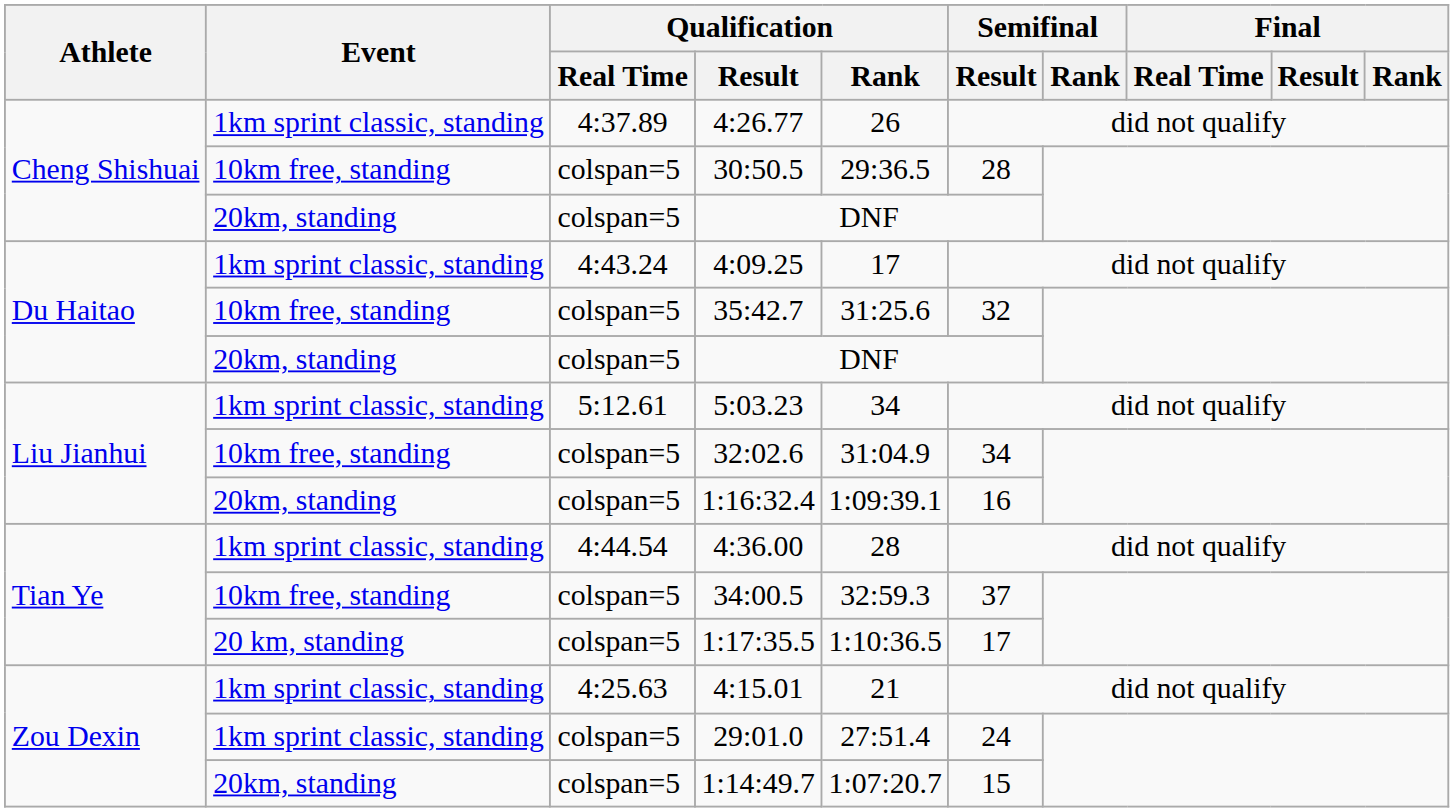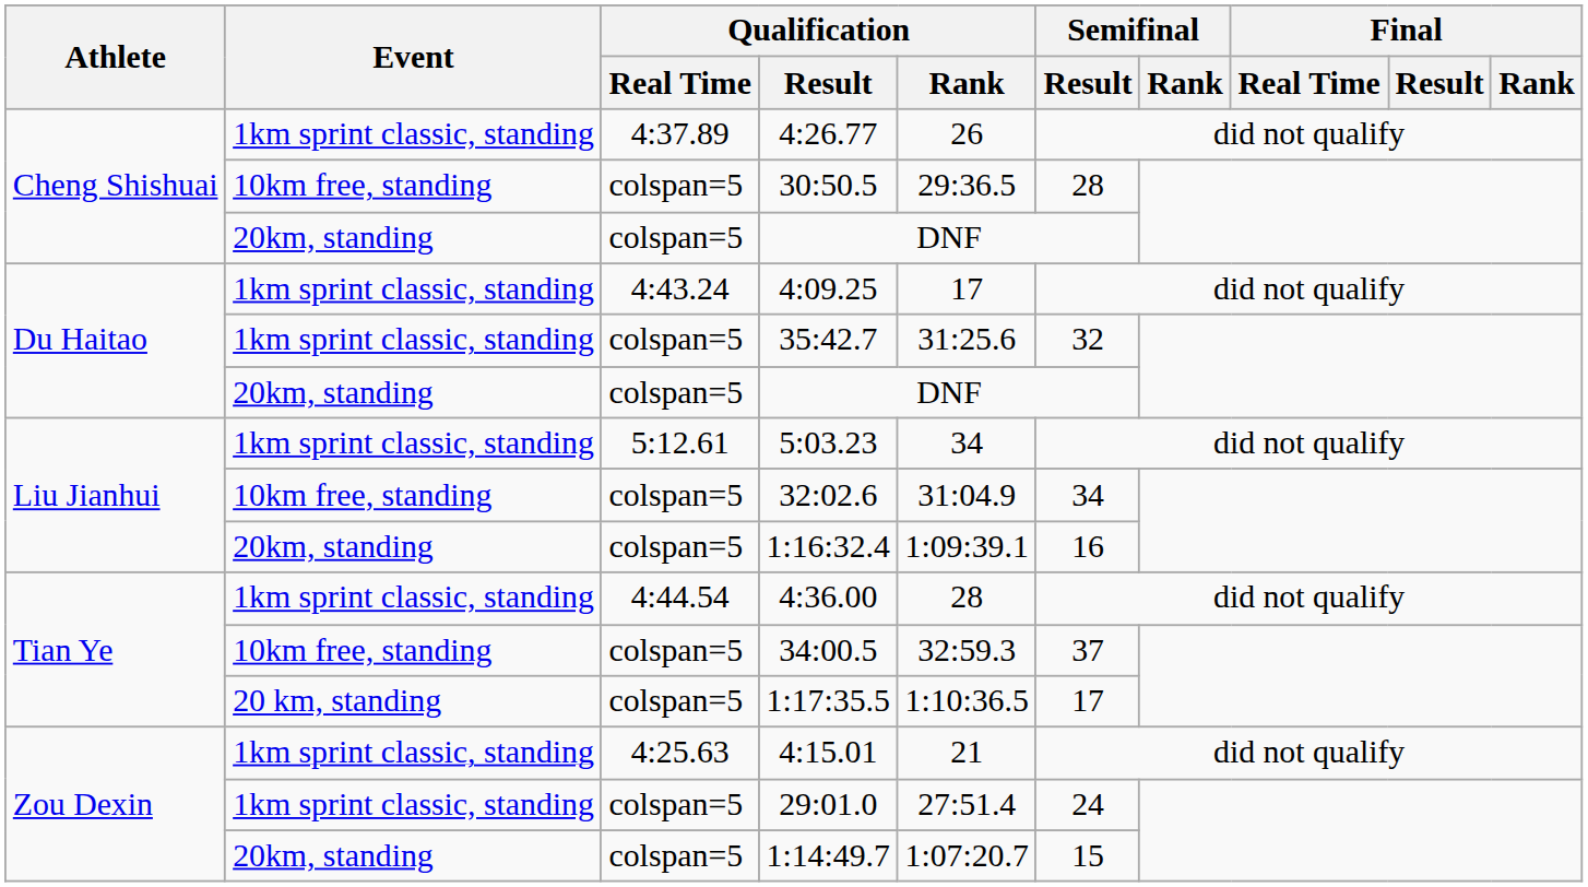35:42.7 | Event: 10km free, standing -> 1km sprint classic, standing
